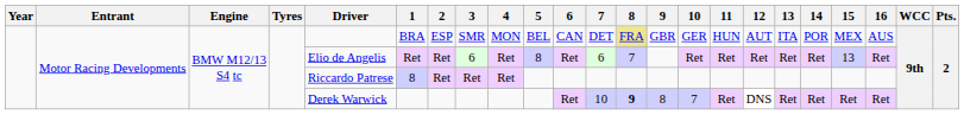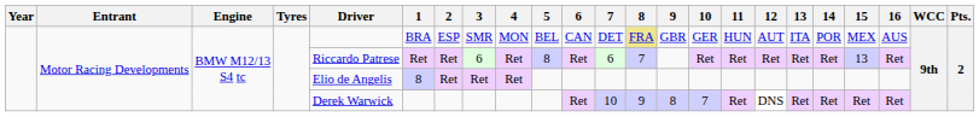row 3 | Driver: Elio de Angelis -> Riccardo Patrese
row 4 | Driver: Riccardo Patrese -> Elio de Angelis
row 5 | 8: bold -> normal
